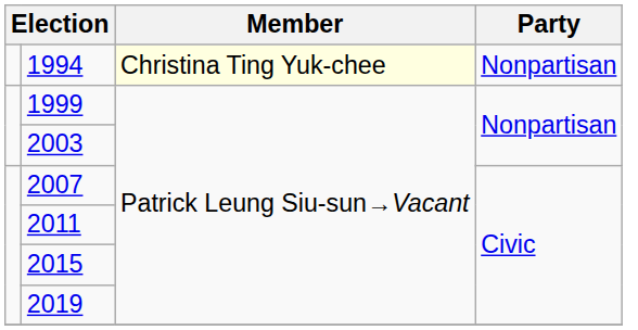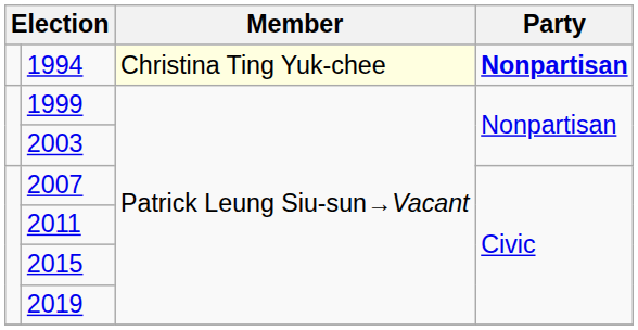1994 | Party: normal -> bold
